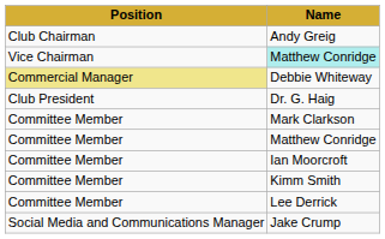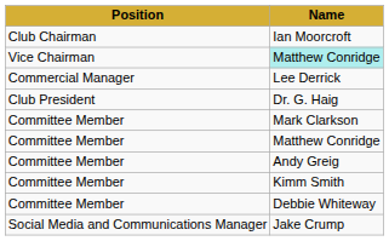row 2 | Name: Andy Greig -> Ian Moorcroft
row 4 | Position: khaki background -> no background
row 4 | Name: Debbie Whiteway -> Lee Derrick
row 8 | Name: Ian Moorcroft -> Andy Greig
row 10 | Name: Lee Derrick -> Debbie Whiteway
